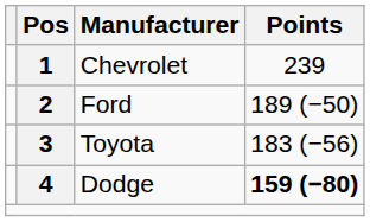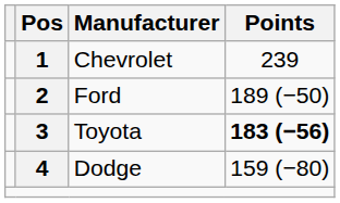Toyota | Points: normal -> bold
Dodge | Points: bold -> normal
